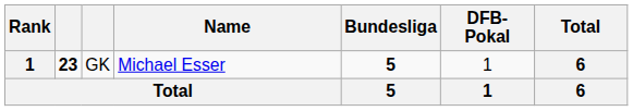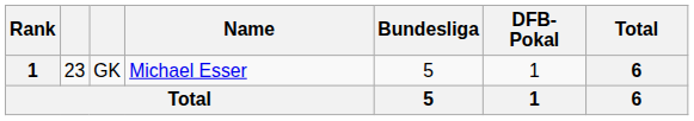GK | column 2: bold -> normal
GK | Bundesliga: bold -> normal
